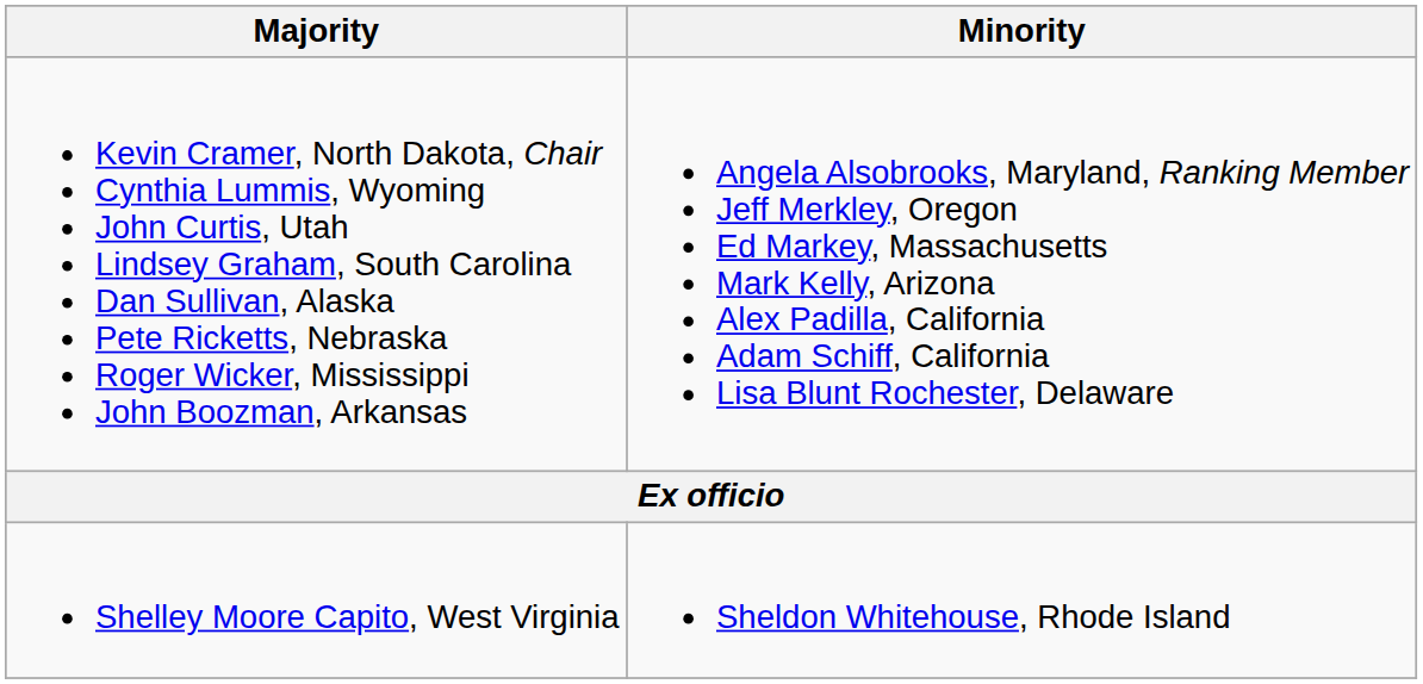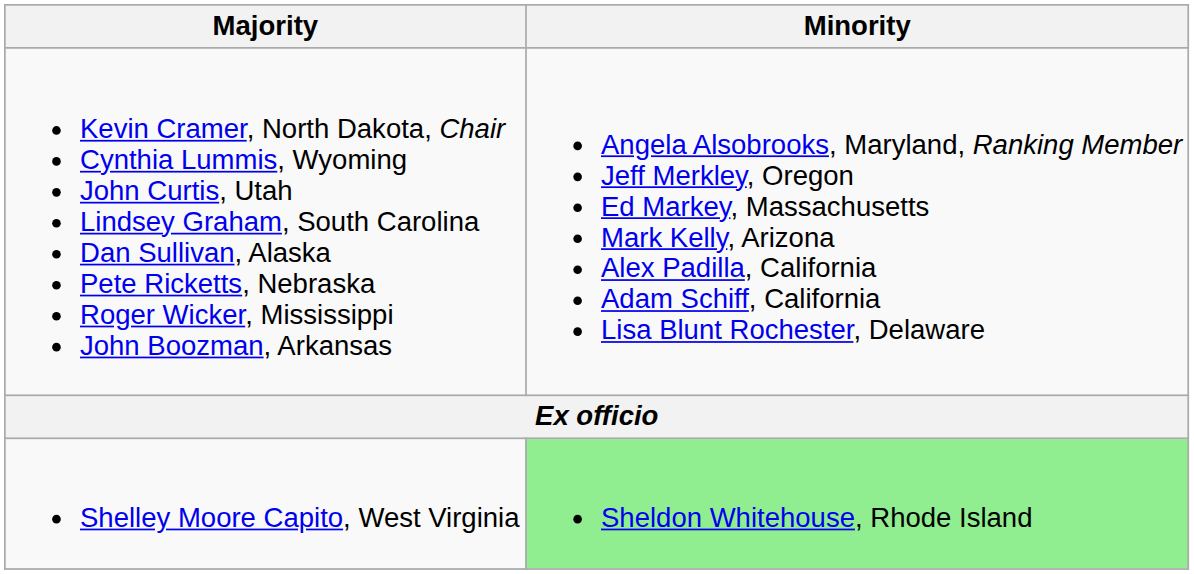Shelley Moore Capito, West Virginia | Minority: no background -> lightgreen background
